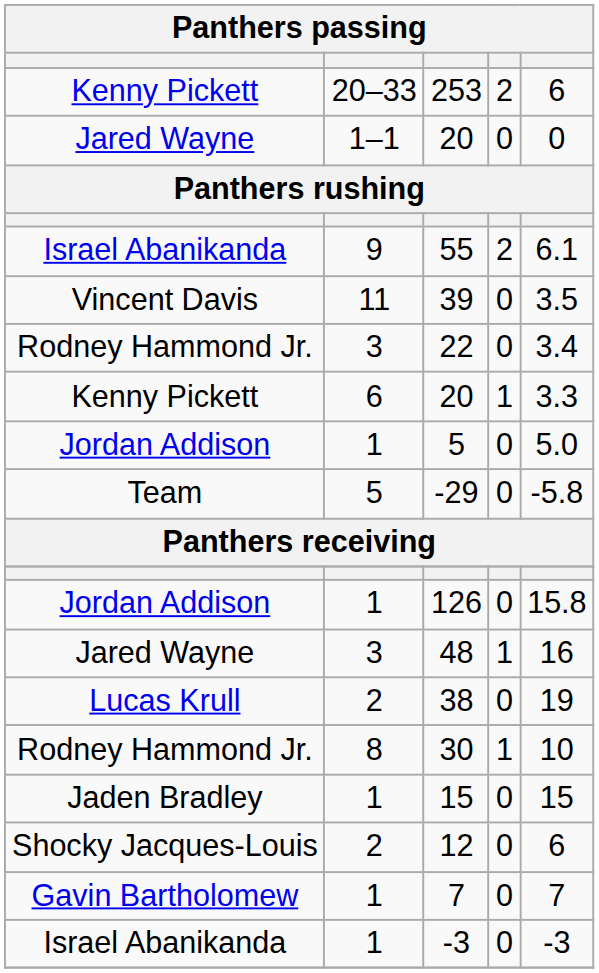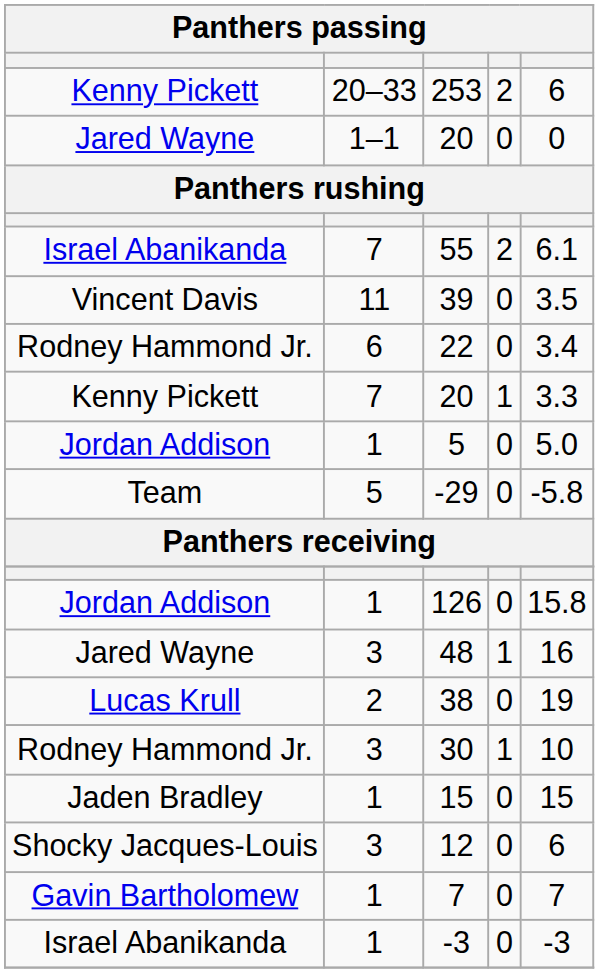55 | column 2: 9 -> 7
22 | column 2: 3 -> 6
Kenny Pickett / 20 | column 2: 6 -> 7
30 | column 2: 8 -> 3
12 | column 2: 2 -> 3
